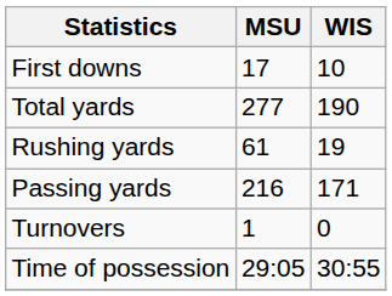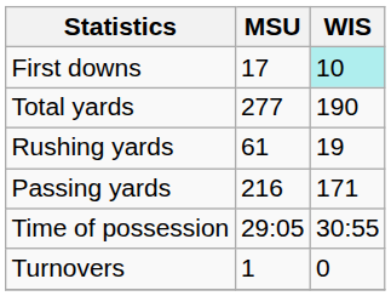First downs | WIS: no background -> paleturquoise background
rows swapped: Turnovers <-> Time of possession
